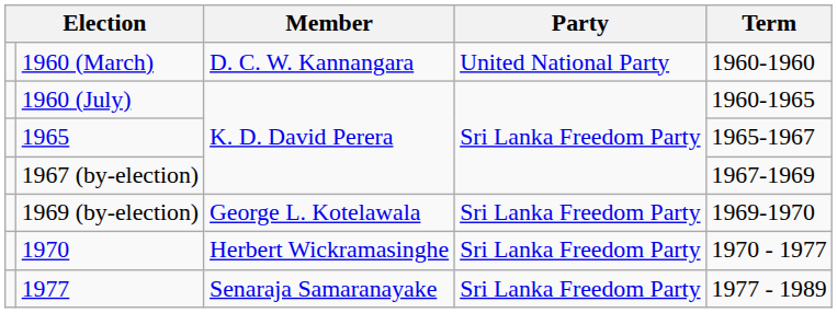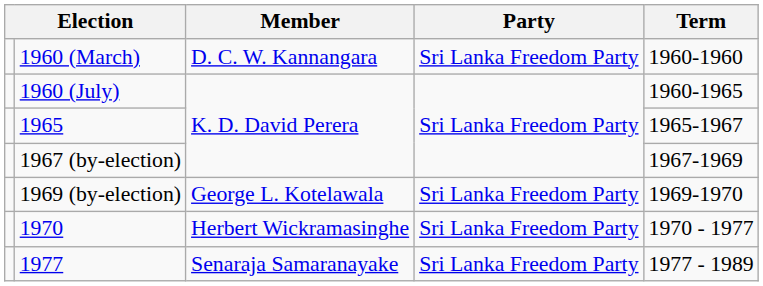1960 (March) | Party: United National Party -> Sri Lanka Freedom Party
